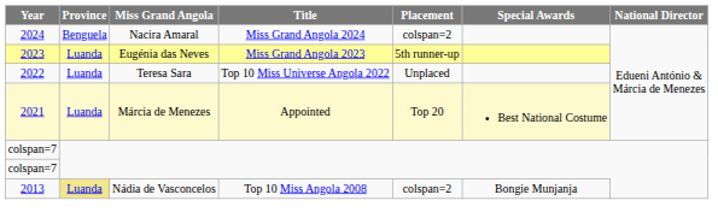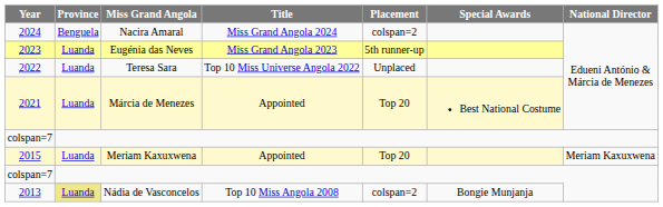+ row: 2015 | Luanda | Meriam Kaxuxwena | Appointed | Top 20 | Meriam Kaxuxwena
